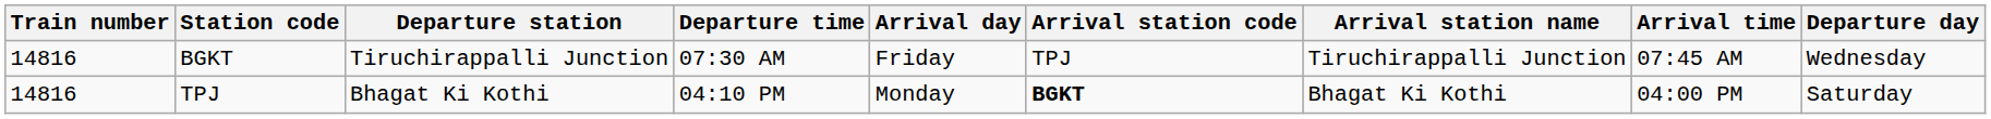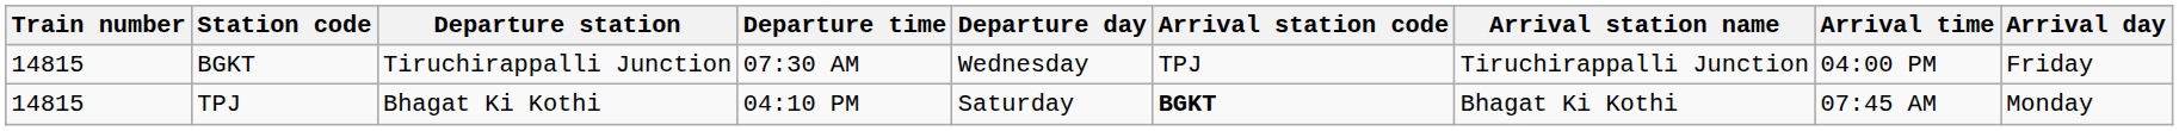columns swapped: Departure day <-> Arrival day
row 2 | Train number: 14816 -> 14815
row 2 | Arrival time: 07:45 AM -> 04:00 PM
row 3 | Train number: 14816 -> 14815
row 3 | Arrival time: 04:00 PM -> 07:45 AM
